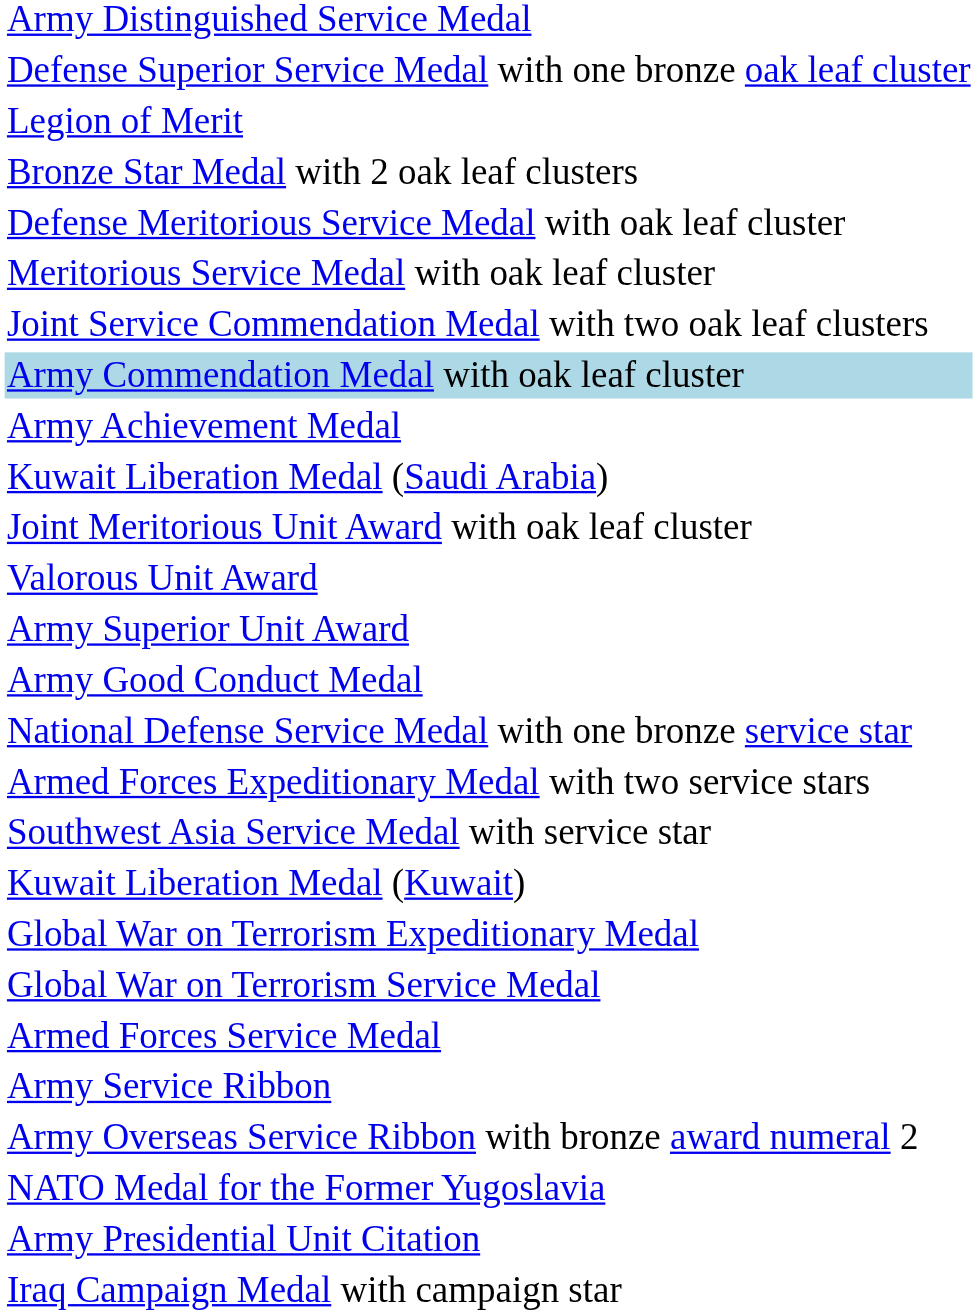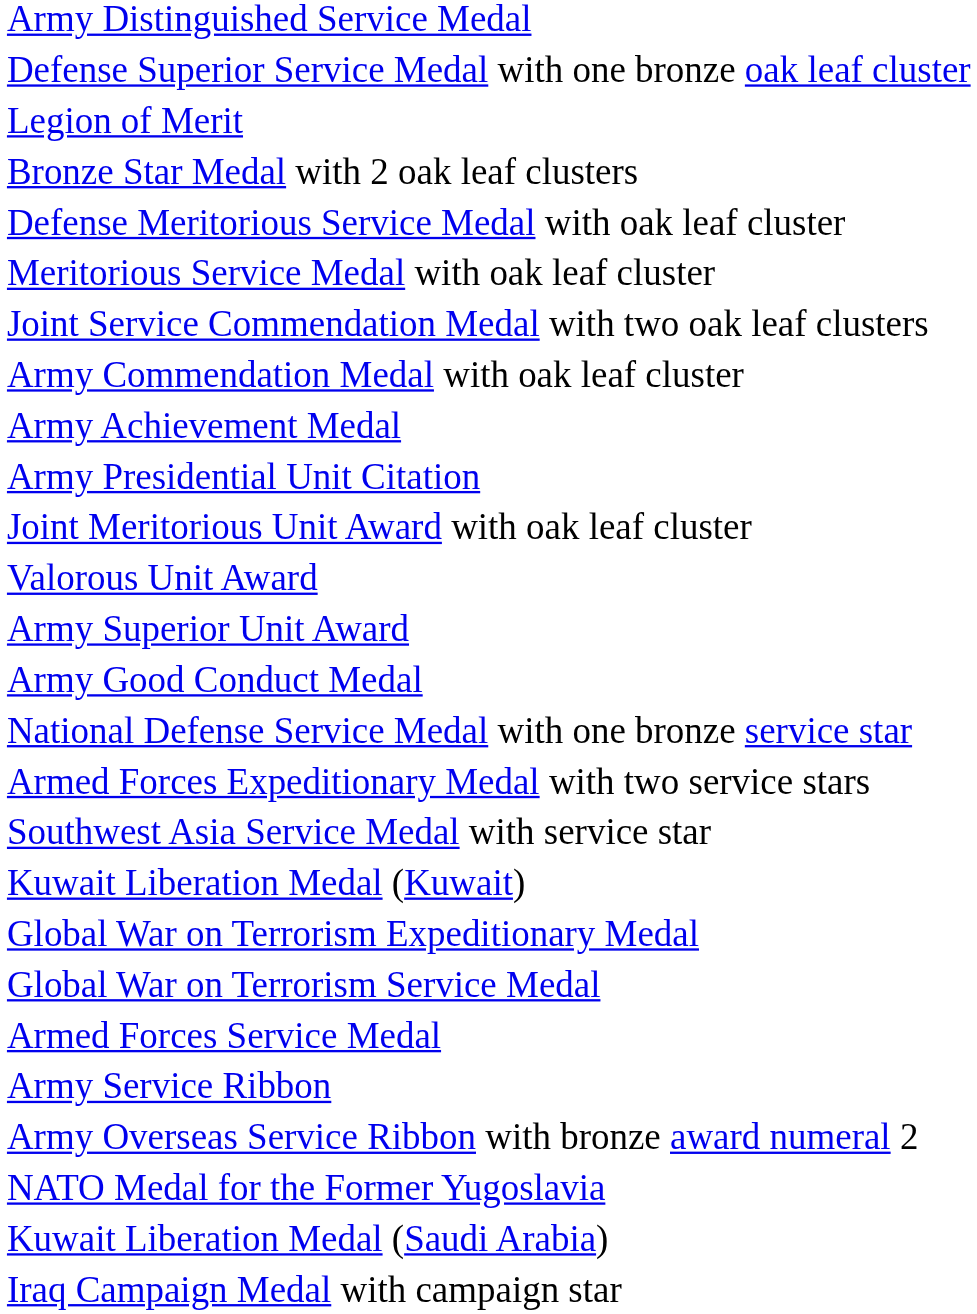row 8 | column 1: lightblue background -> no background
row 10 | column 1: Kuwait Liberation Medal (Saudi Arabia) -> Army Presidential Unit Citation
row 25 | column 1: Army Presidential Unit Citation -> Kuwait Liberation Medal (Saudi Arabia)
